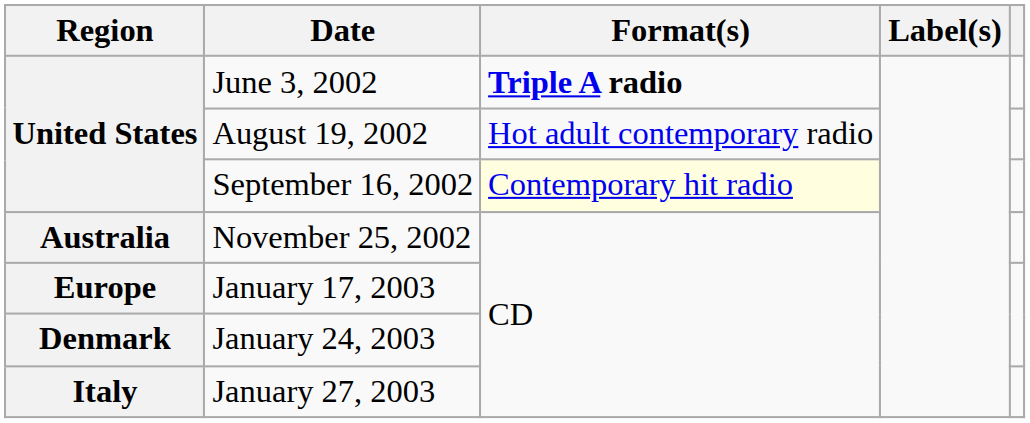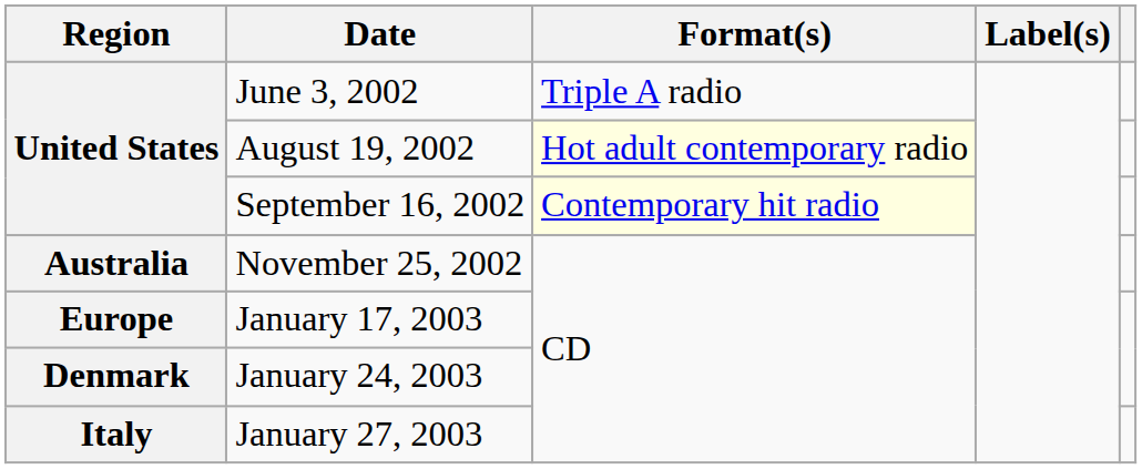June 3, 2002 | Format(s): bold -> normal
August 19, 2002 | Format(s): no background -> lightyellow background
